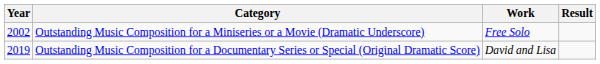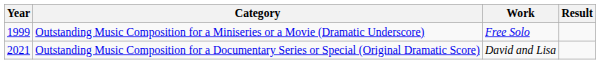row 2 | Year: 2002 -> 1999
row 3 | Year: 2019 -> 2021
